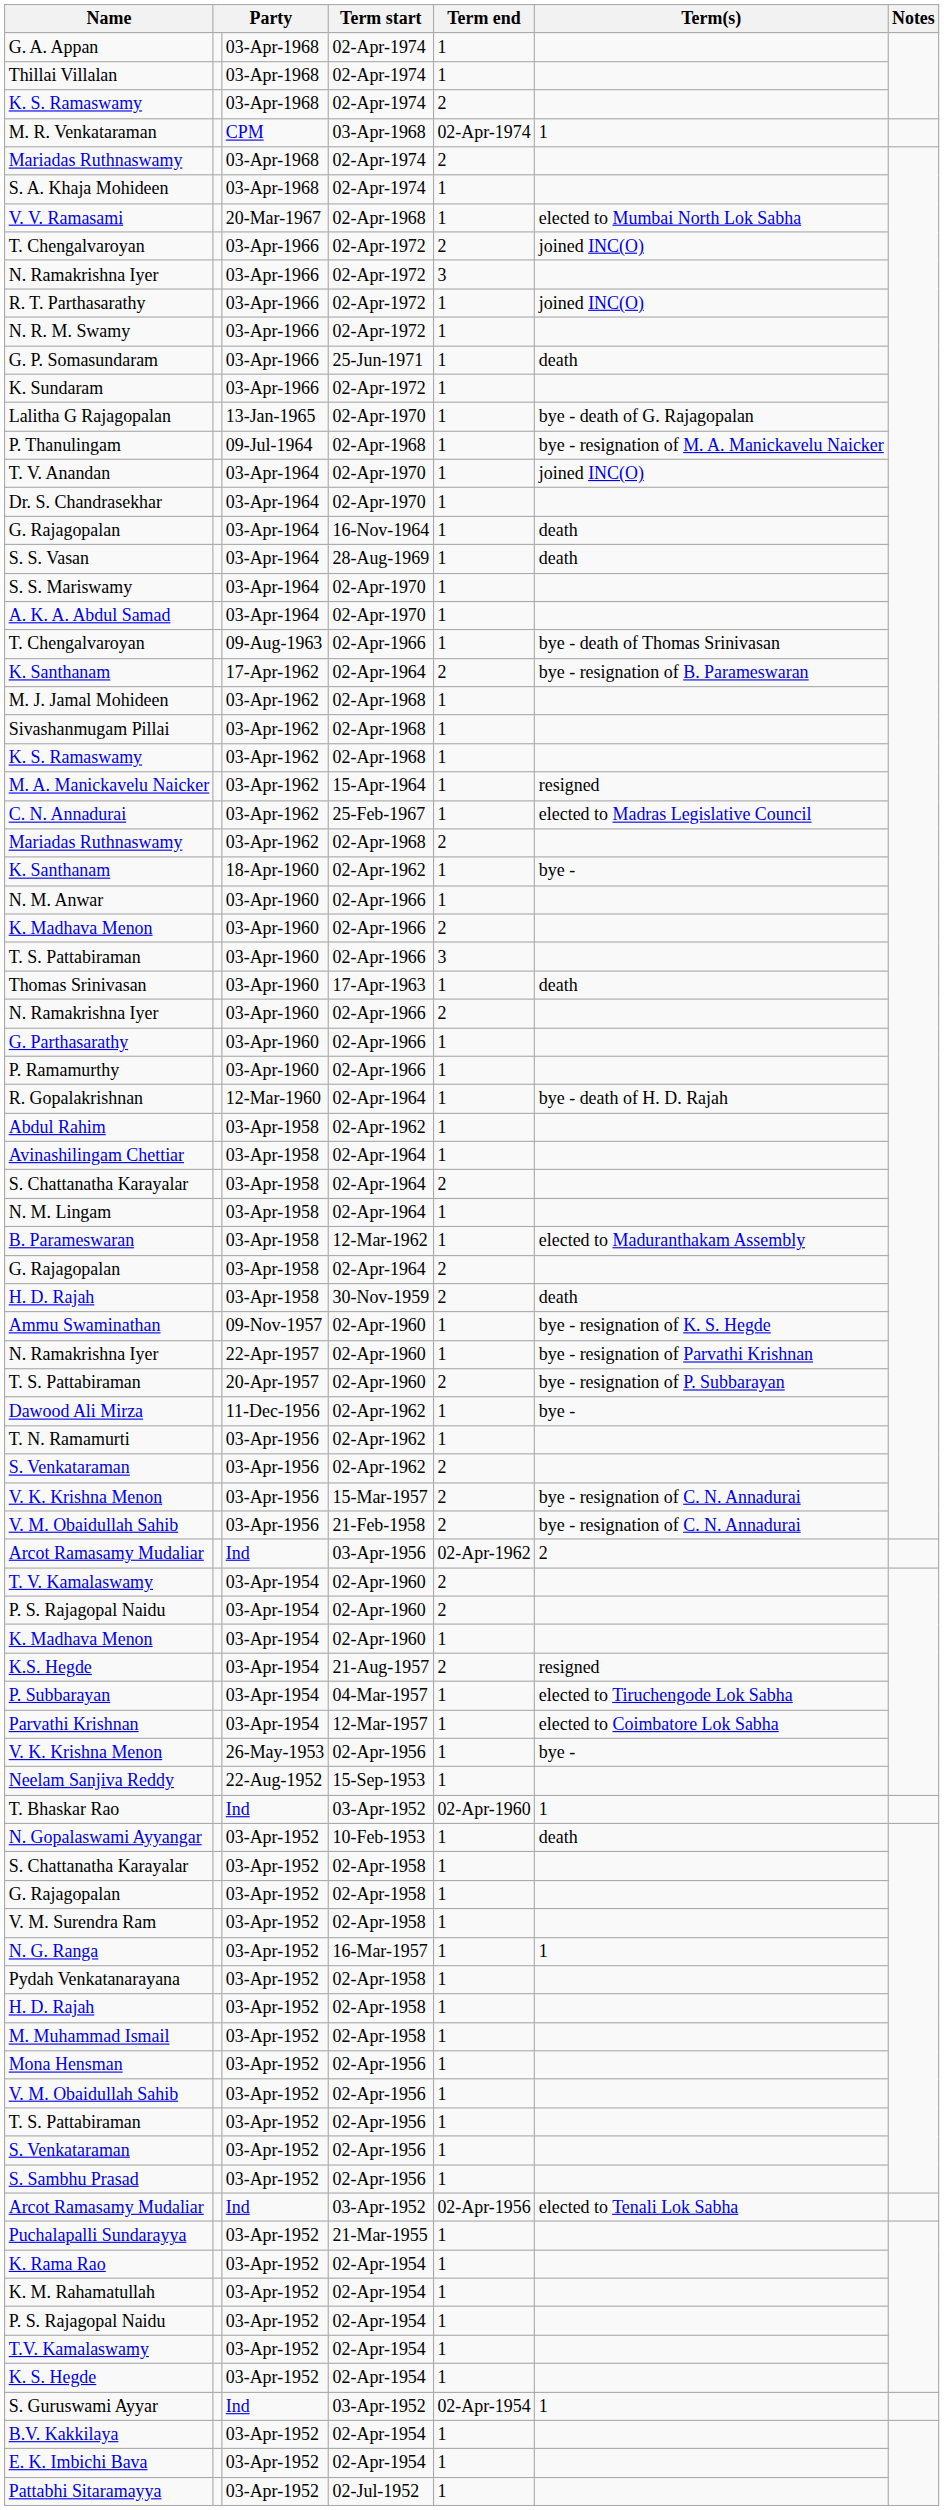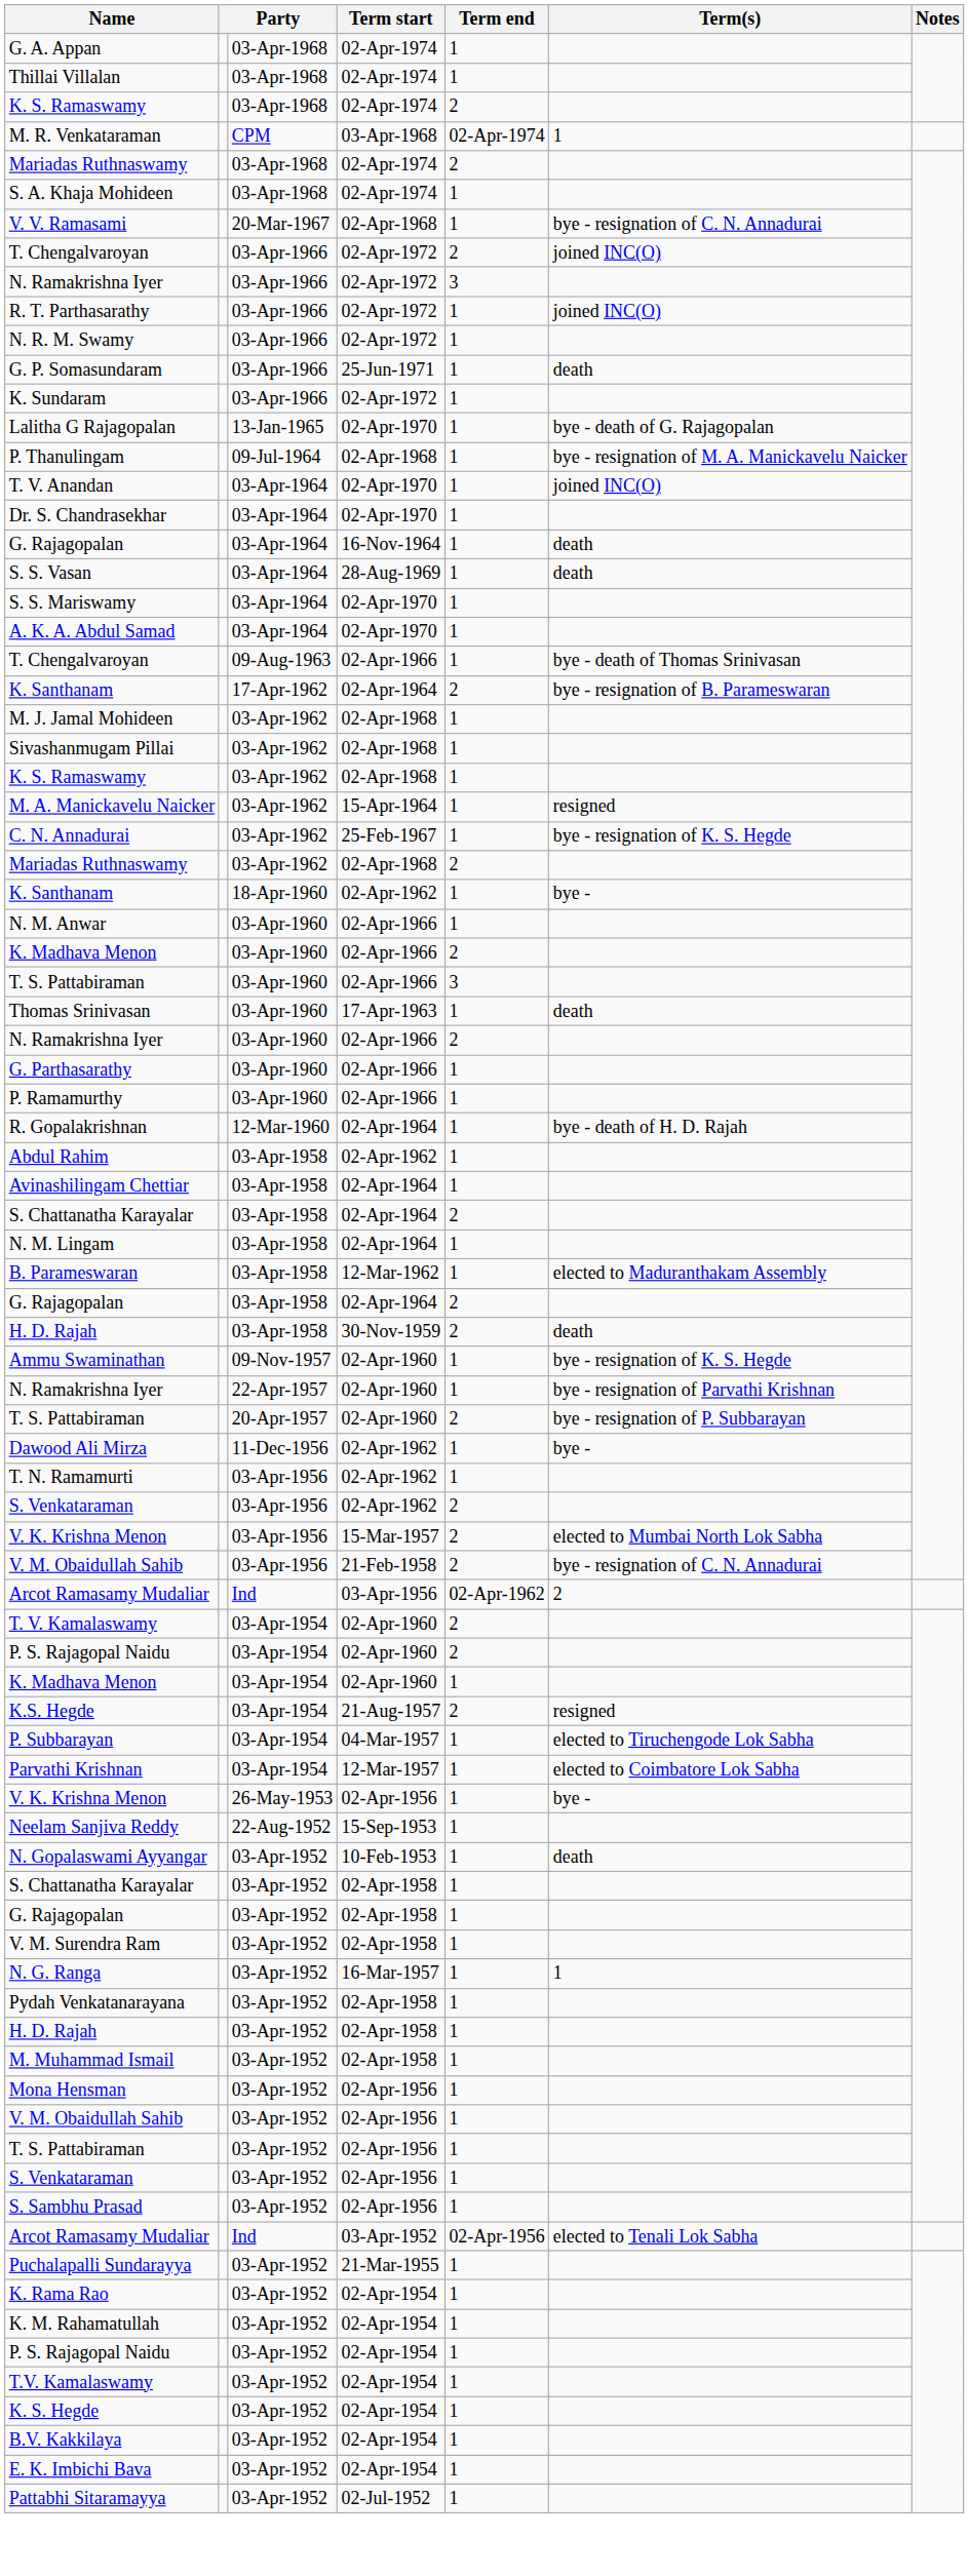V. V. Ramasami | Term(s): elected to Mumbai North Lok Sabha -> bye - resignation of C. N. Annadurai
C. N. Annadurai | Term(s): elected to Madras Legislative Council -> bye - resignation of K. S. Hegde
V. K. Krishna Menon / 15-Mar-1957 | Term(s): bye - resignation of C. N. Annadurai -> elected to Mumbai North Lok Sabha
- row: T. Bhaskar Rao | Ind | 03-Apr-1952 | 02-Apr-1960 | 1
- row: S. Guruswami Ayyar | Ind | 03-Apr-1952 | 02-Apr-1954 | 1
